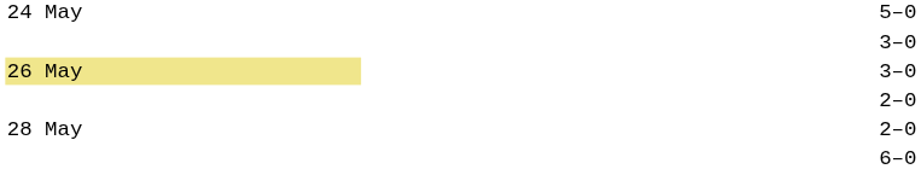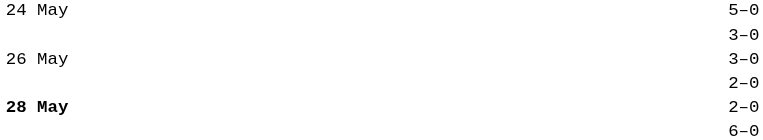26 May | column 1: khaki background -> no background
28 May | column 1: normal -> bold
